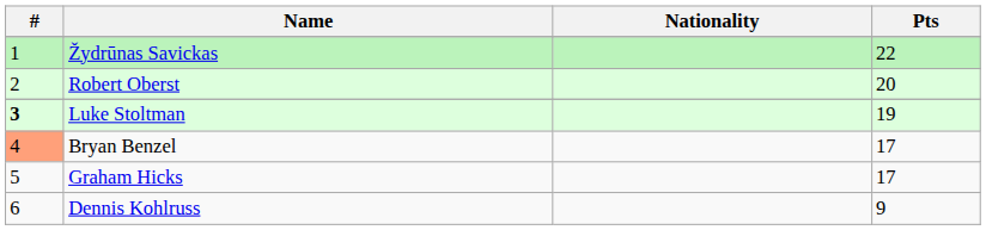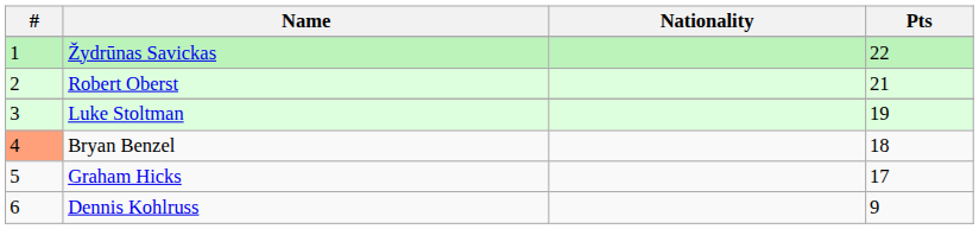Robert Oberst | Pts: 20 -> 21
Luke Stoltman | #: bold -> normal
Bryan Benzel | Pts: 17 -> 18
